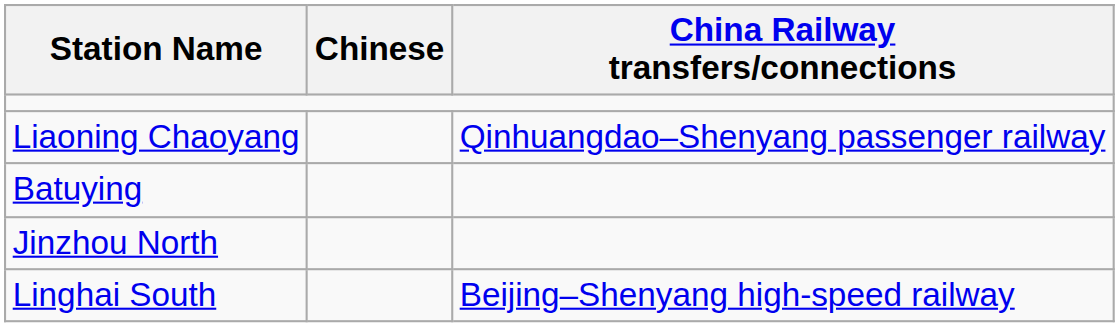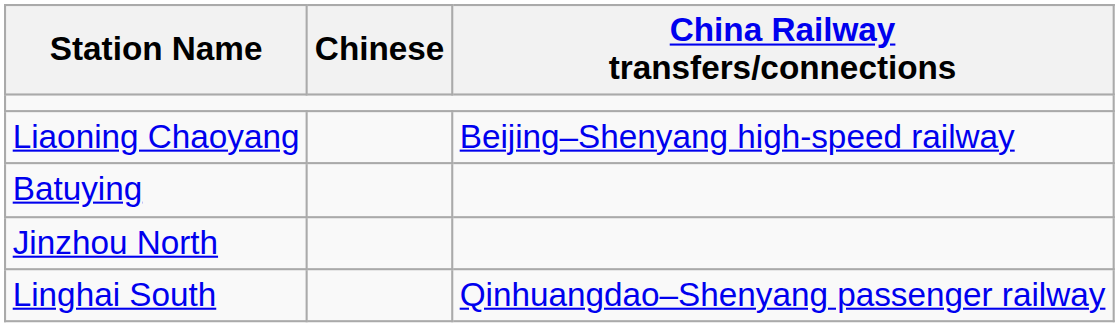Liaoning Chaoyang | China Railway transfers/connections: Qinhuangdao–Shenyang passenger railway -> Beijing–Shenyang high-speed railway
Linghai South | China Railway transfers/connections: Beijing–Shenyang high-speed railway -> Qinhuangdao–Shenyang passenger railway
